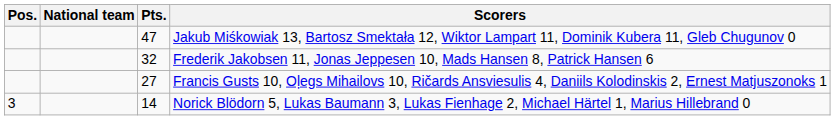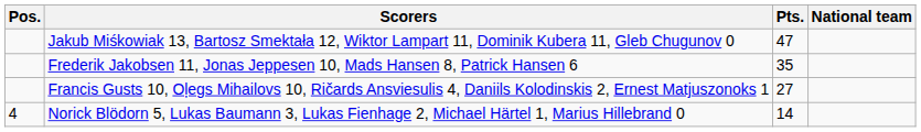columns swapped: National team <-> Scorers
row 3 | Pts.: 32 -> 35
row 5 | Pos.: 3 -> 4
